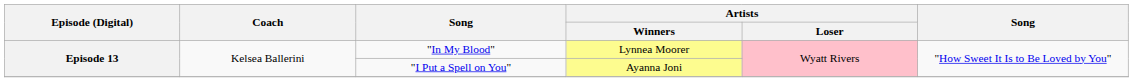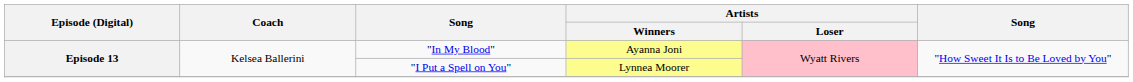"In My Blood" | Artists / Winners: Lynnea Moorer -> Ayanna Joni
"I Put a Spell on You" | Artists / Winners: Ayanna Joni -> Lynnea Moorer
